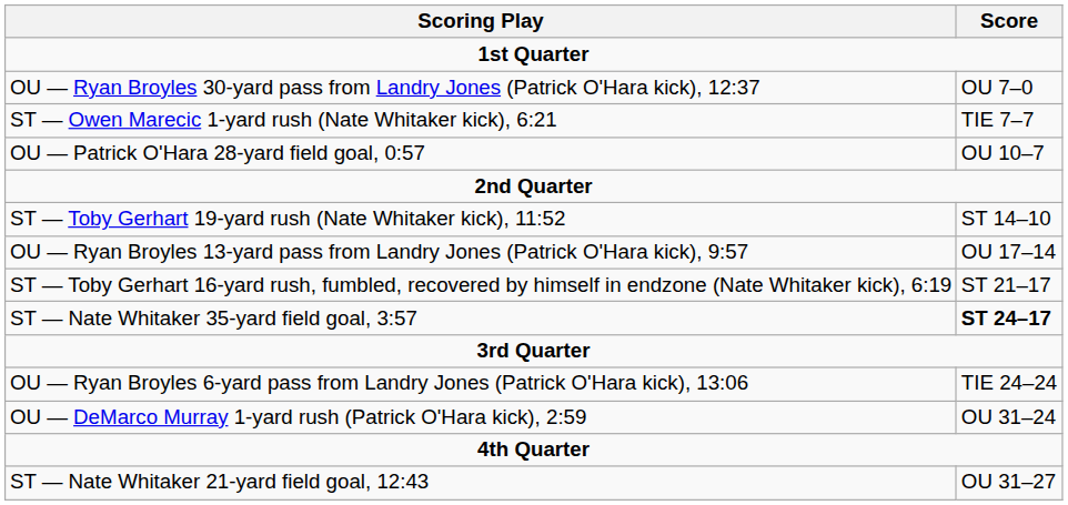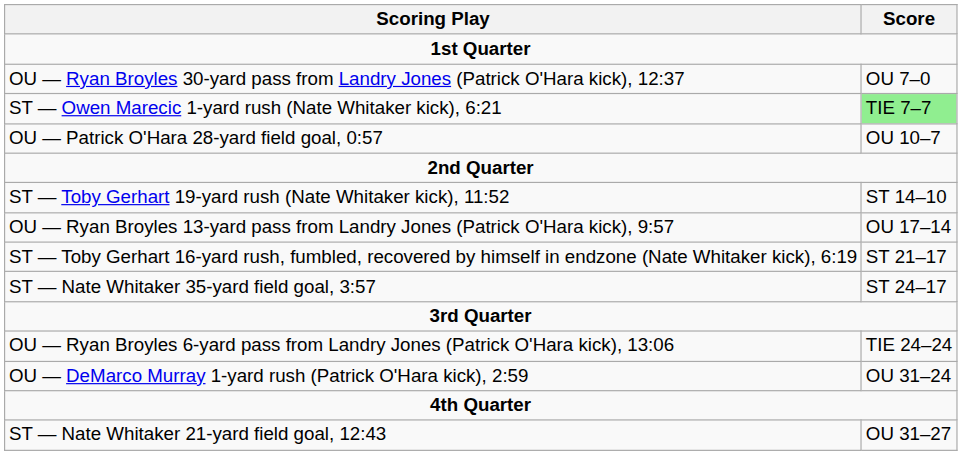ST — Owen Marecic 1-yard rush (Nate Whitaker kick), 6:21 | Score: no background -> lightgreen background
ST — Nate Whitaker 35-yard field goal, 3:57 | Score: bold -> normal
